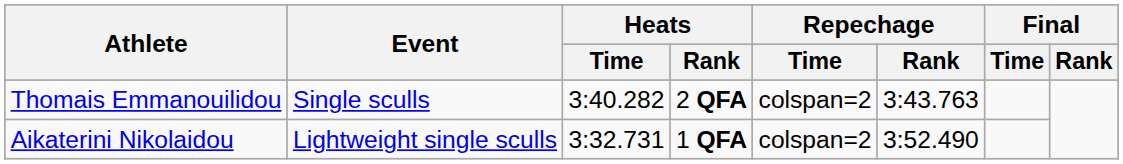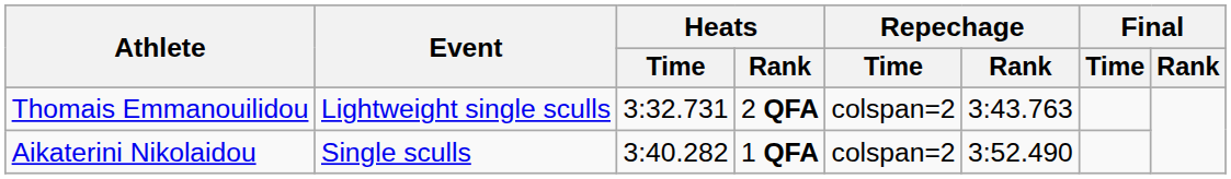Thomais Emmanouilidou | Event: Single sculls -> Lightweight single sculls
Thomais Emmanouilidou | Heats / Time: 3:40.282 -> 3:32.731
Aikaterini Nikolaidou | Event: Lightweight single sculls -> Single sculls
Aikaterini Nikolaidou | Heats / Time: 3:32.731 -> 3:40.282
